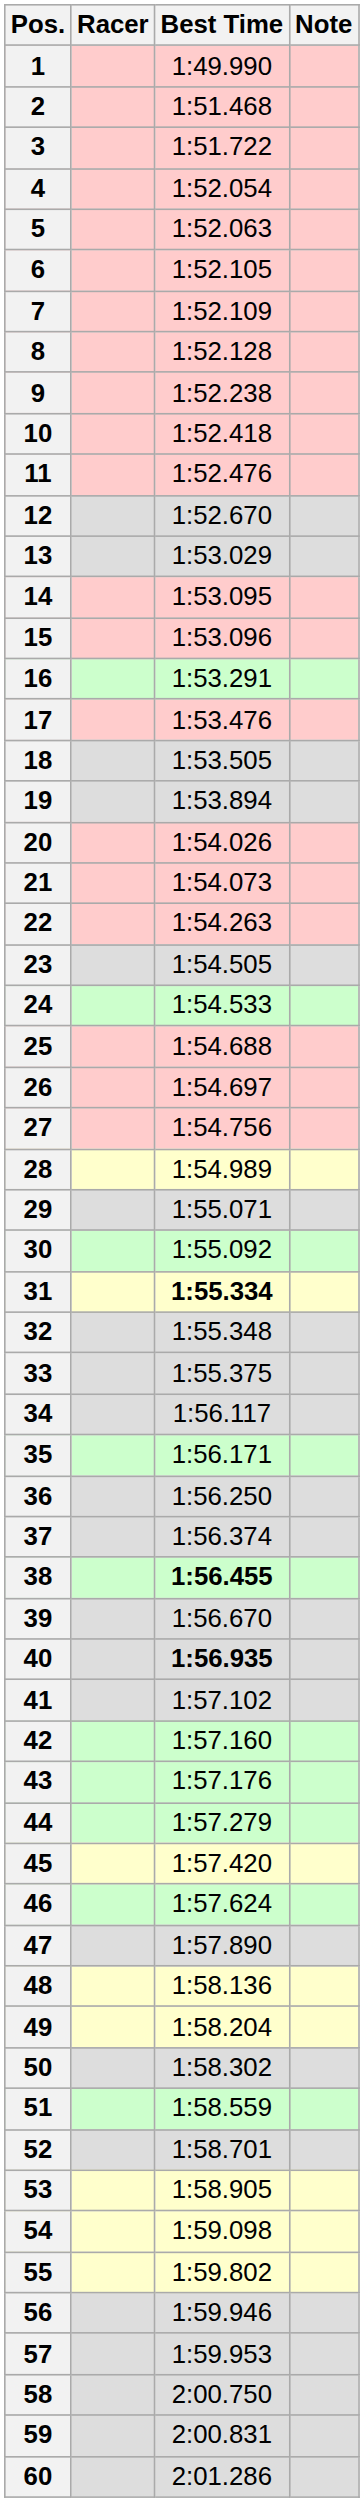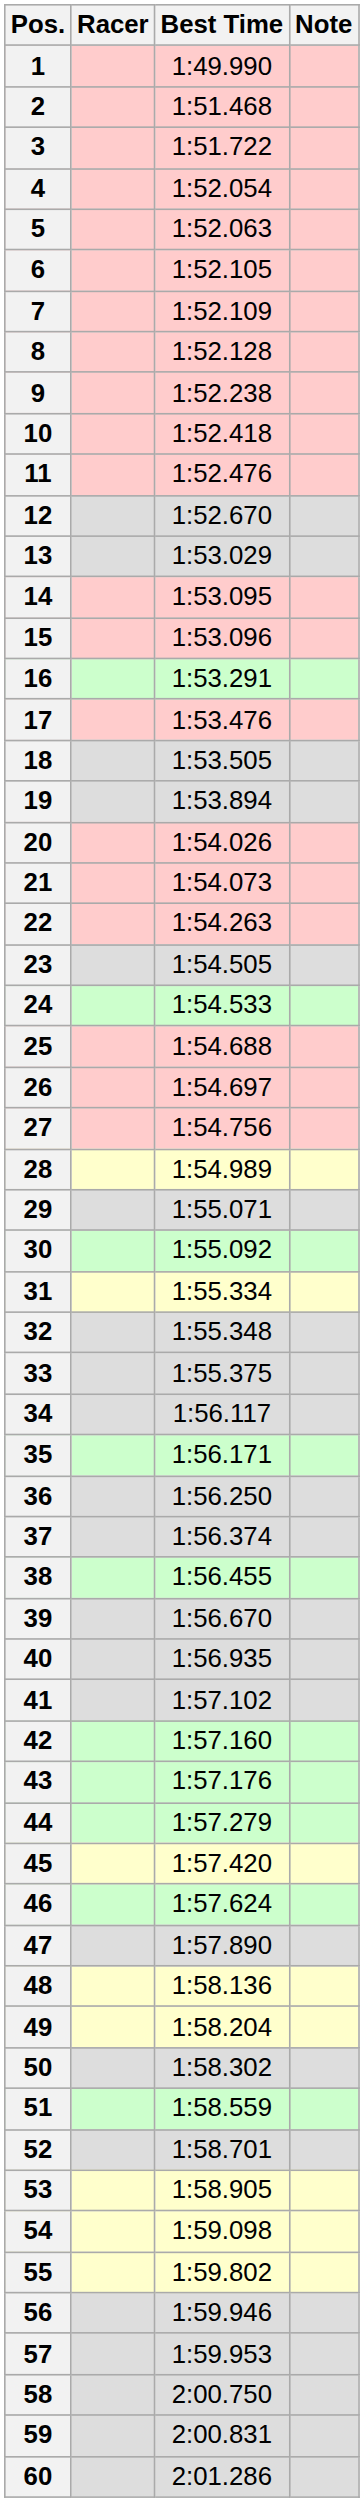31 | Best Time: bold -> normal
38 | Best Time: bold -> normal
40 | Best Time: bold -> normal
